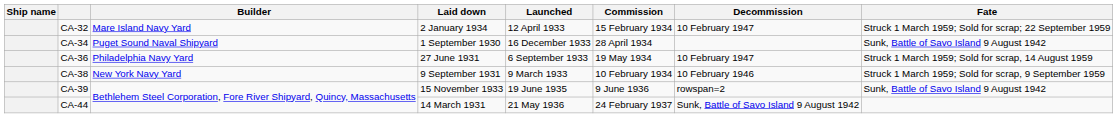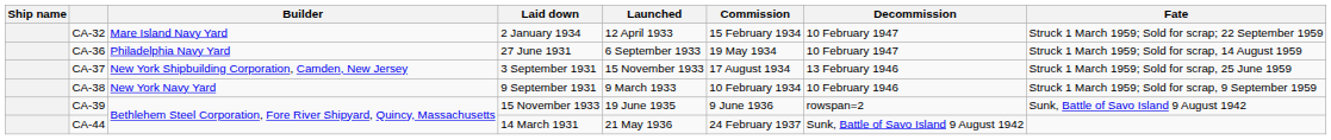- row: CA-34 | Puget Sound Naval Shipyard | 1 September 1930 | 16 December 1933 | 28 April 1934 | Sunk, Battle of Savo Island 9 August 1942
+ row: CA-37 | New York Shipbuilding Corporation, Camden, New Jersey | 3 September 1931 | 15 November 1933 | 17 August 1934 | 13 February 1946 | Struck 1 March 1959; Sold for scrap, 25 June 1959
